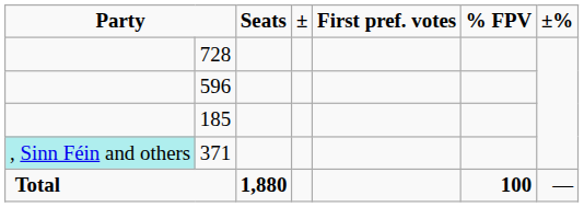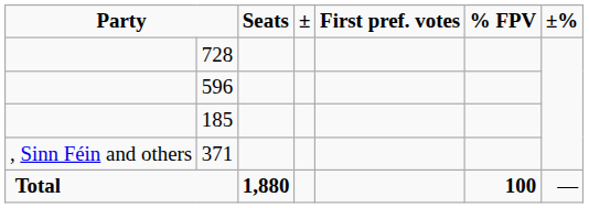371 | column 1: paleturquoise background -> no background
